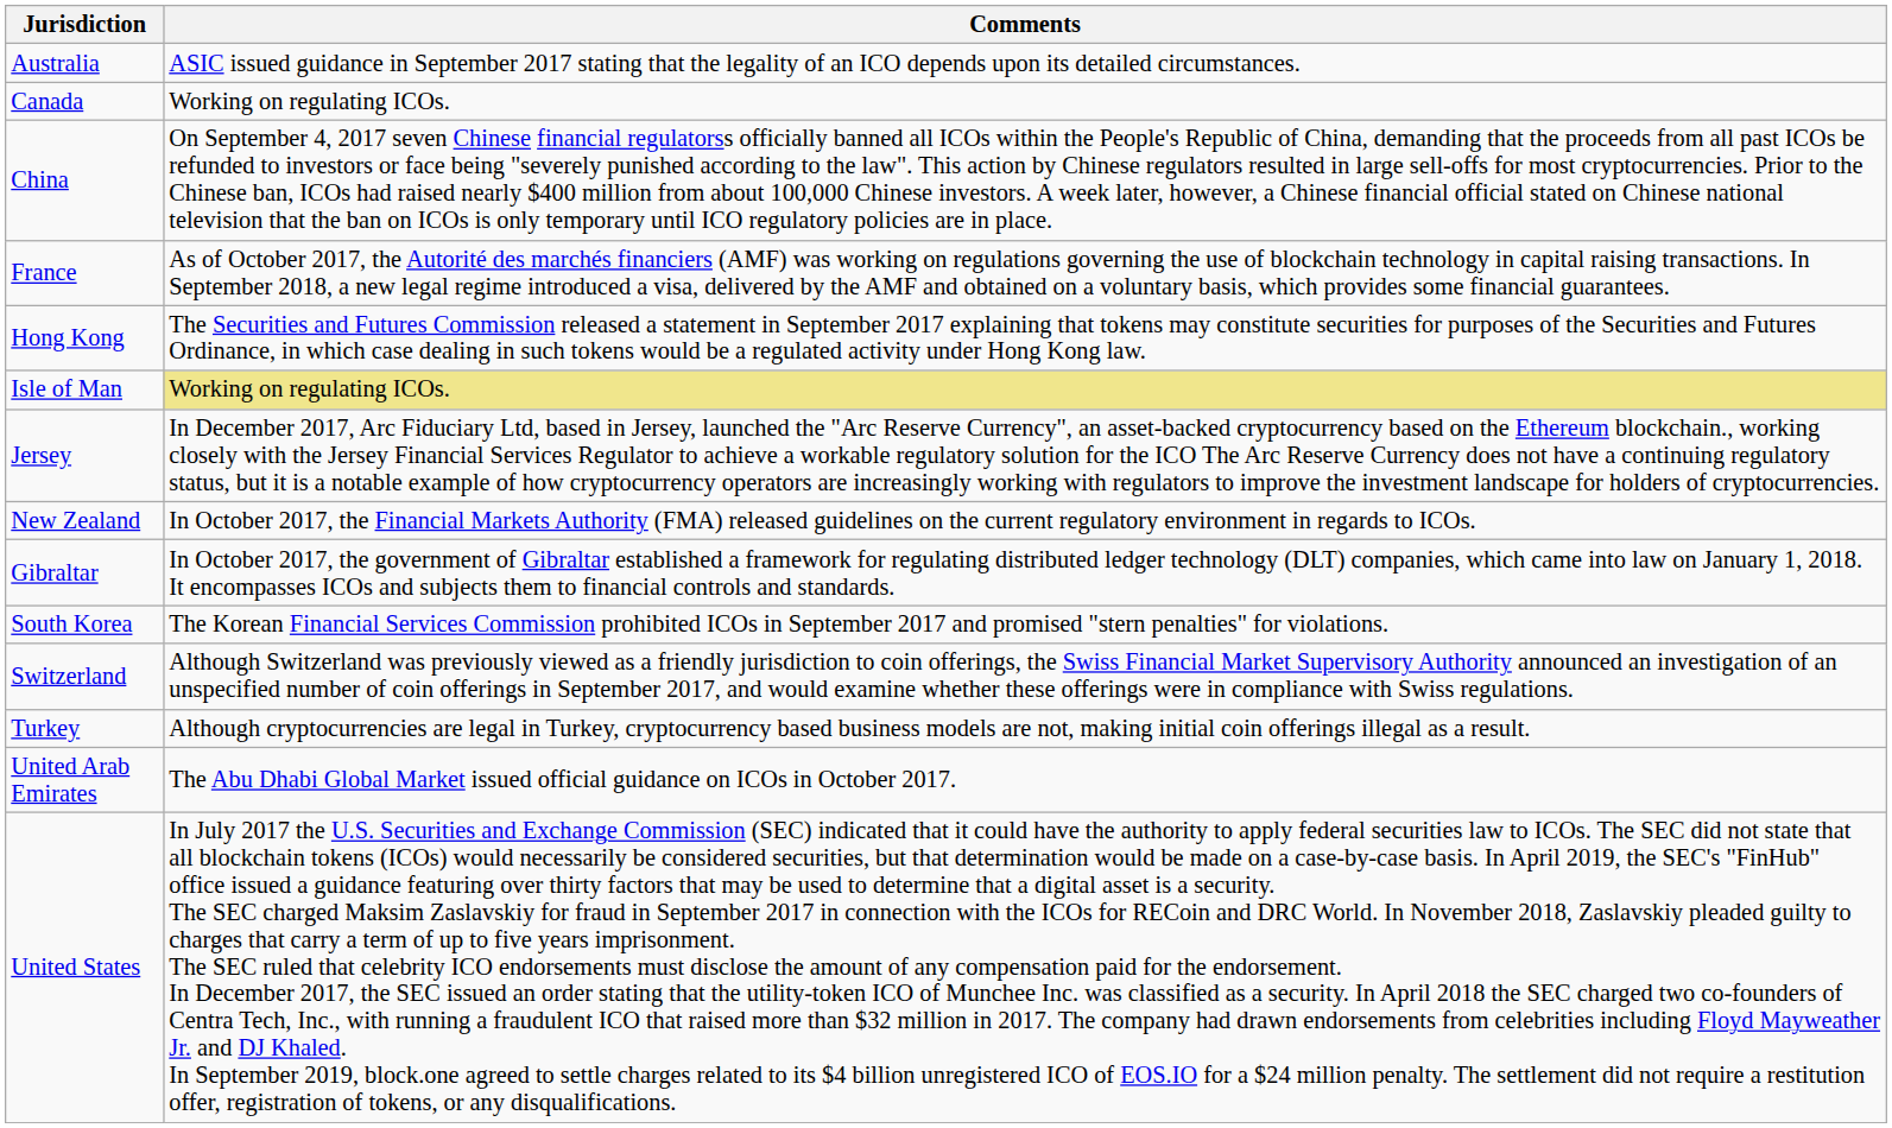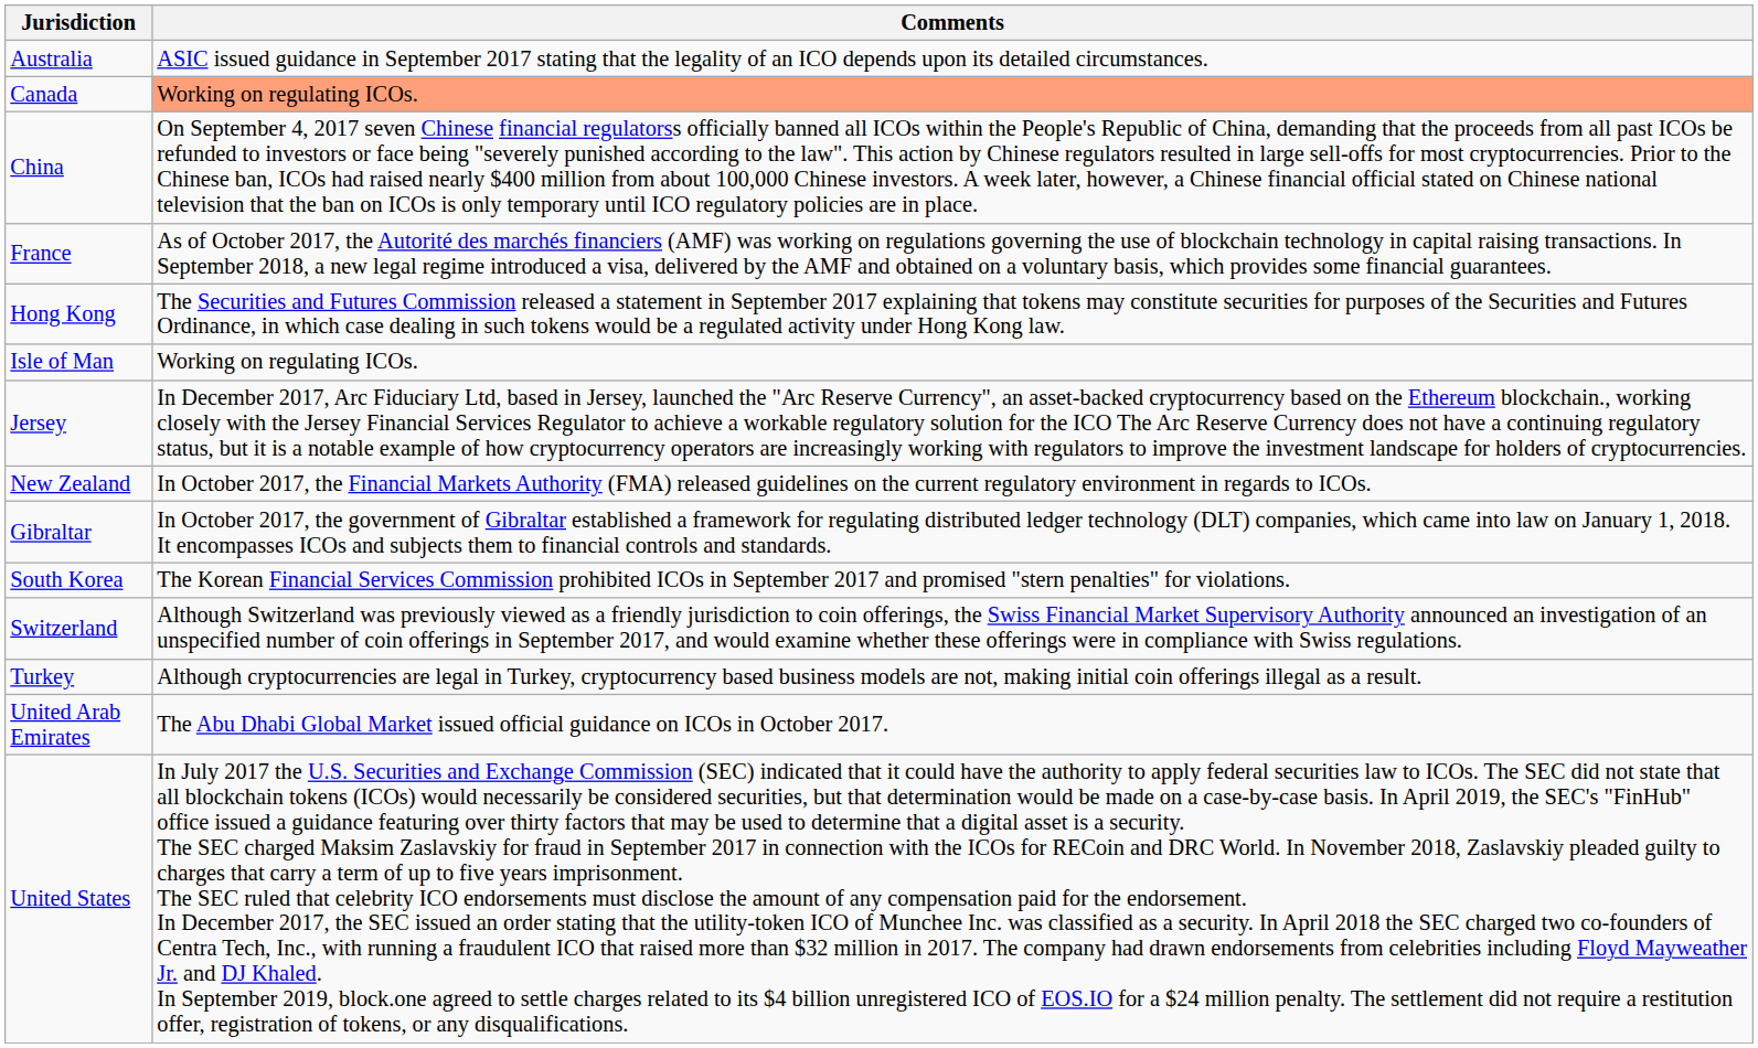Canada | Comments: no background -> lightsalmon background
Isle of Man | Comments: khaki background -> no background
